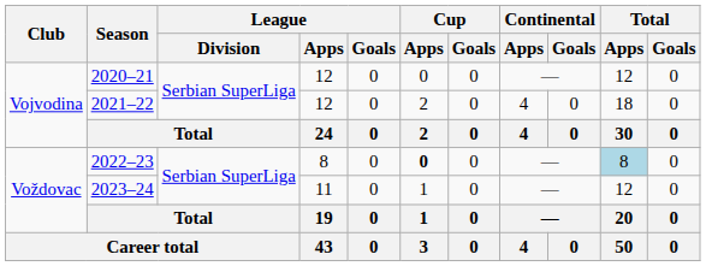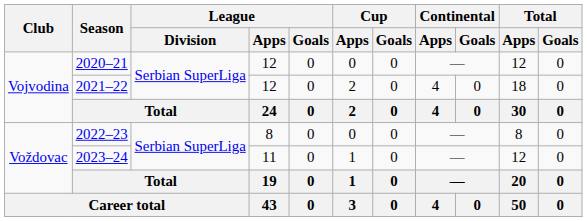2022–23 | Cup / Apps: bold -> normal
2022–23 | Total / Apps: lightblue background -> no background
